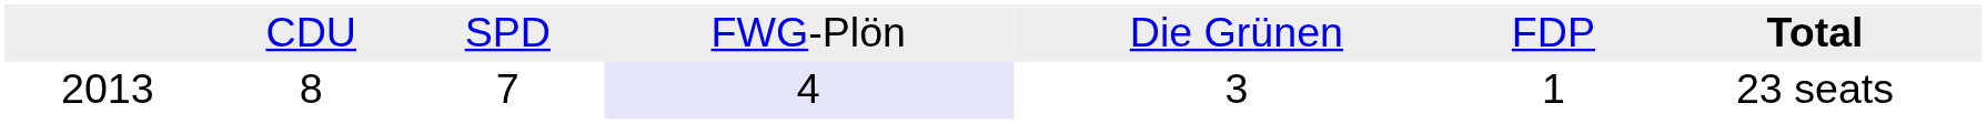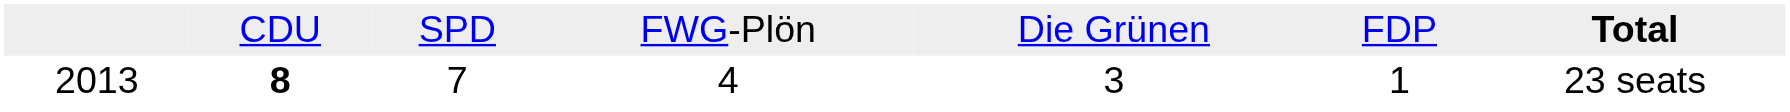2013 | column 2: normal -> bold
2013 | column 4: lavender background -> no background
